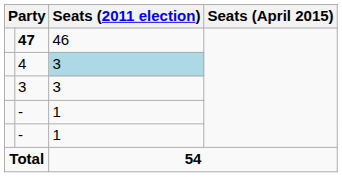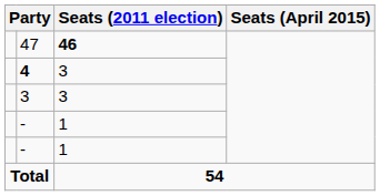47 | column 2: bold -> normal
47 | Seats (2011 election): normal -> bold
4 | column 2: normal -> bold
4 | Seats (2011 election): lightblue background -> no background
